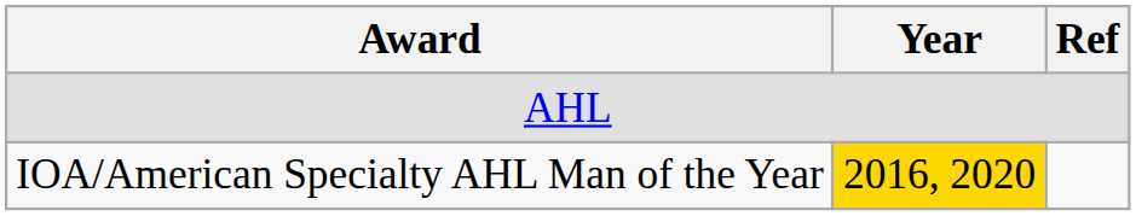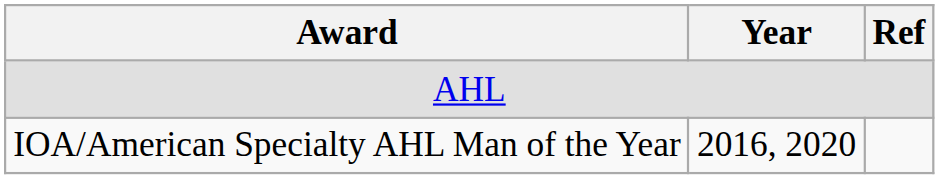IOA/American Specialty AHL Man of the Year | Year: gold background -> no background
